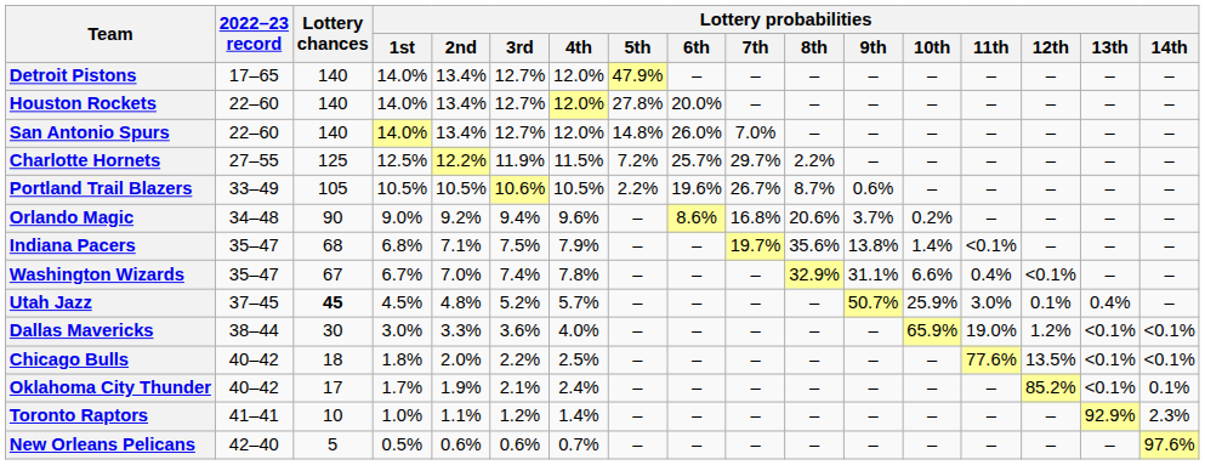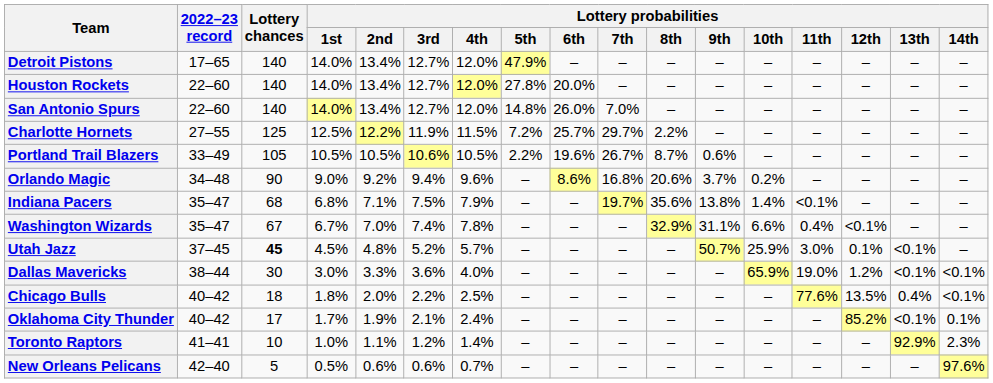Utah Jazz | Lottery probabilities / 13th: 0.4% -> <0.1%
Chicago Bulls | Lottery probabilities / 13th: <0.1% -> 0.4%
